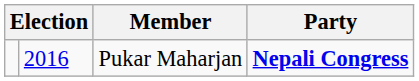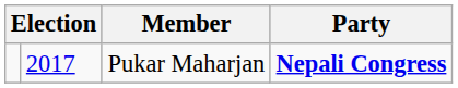Pukar Maharjan | column 2: 2016 -> 2017
